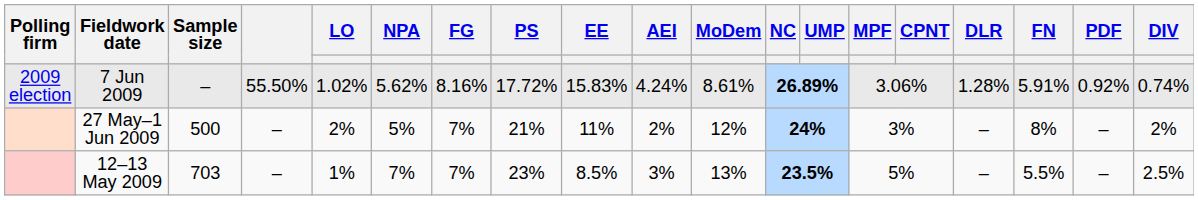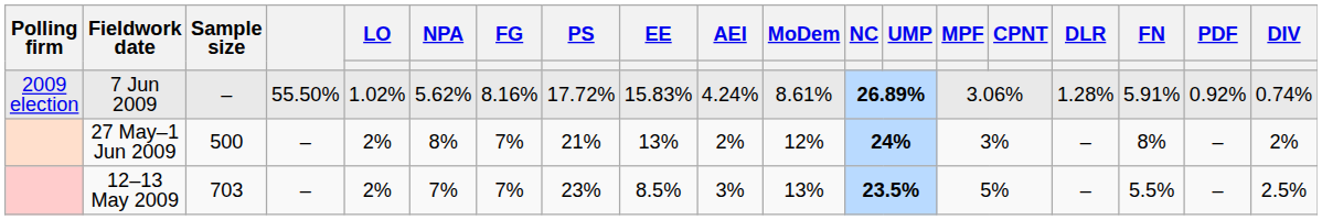27 May–1 Jun 2009 | NPA: 5% -> 8%
27 May–1 Jun 2009 | EE: 11% -> 13%
12–13 May 2009 | LO: 1% -> 2%
